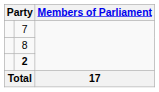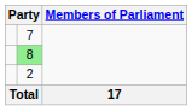8 | column 2: no background -> lightgreen background
2 | column 2: bold -> normal
